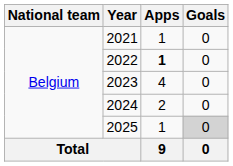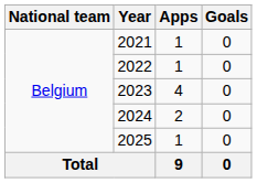2022 | Apps: bold -> normal
2025 | Goals: lightgrey background -> no background
